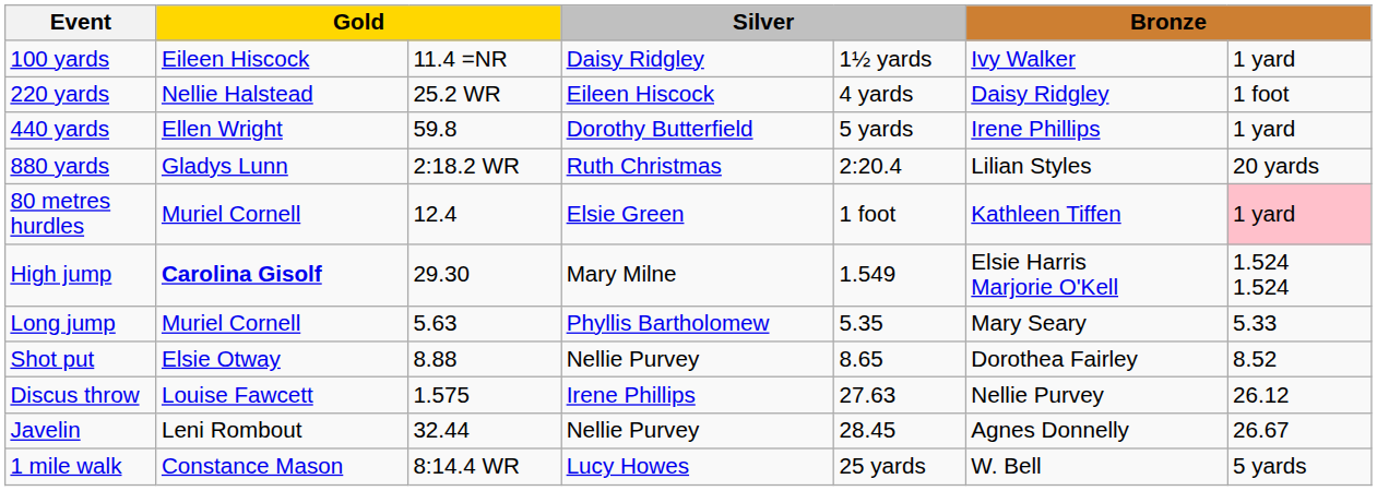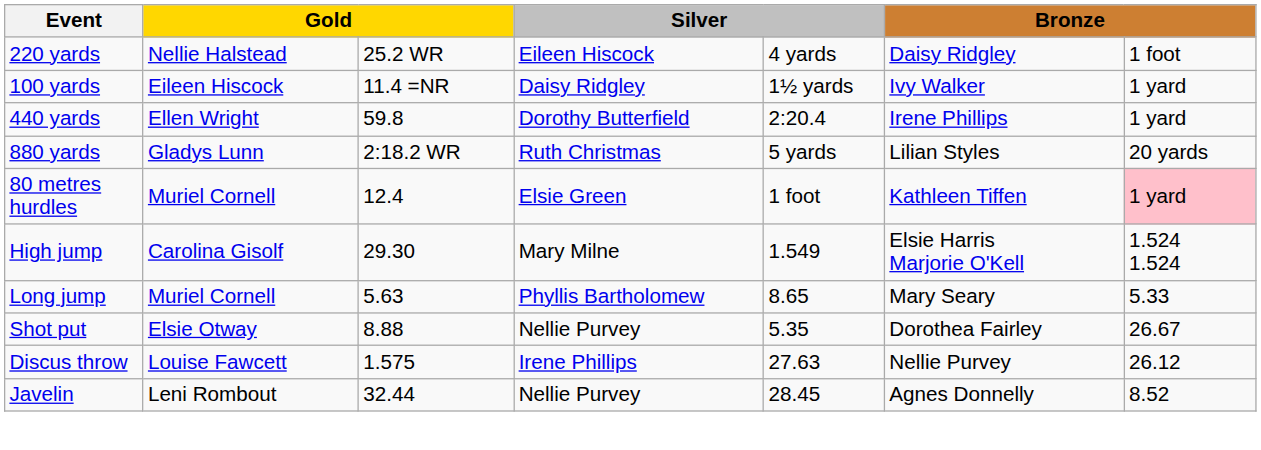rows swapped: 100 yards <-> 220 yards
440 yards | column 5: 5 yards -> 2:20.4
880 yards | column 5: 2:20.4 -> 5 yards
High jump | column 2: bold -> normal
Long jump | column 5: 5.35 -> 8.65
Shot put | column 5: 8.65 -> 5.35
Shot put | column 7: 8.52 -> 26.67
Javelin | column 7: 26.67 -> 8.52
- row: 1 mile walk | Constance Mason | 8:14.4 WR | Lucy Howes | 25 yards | W. Bell | 5 yards
